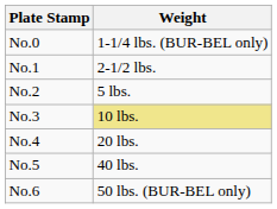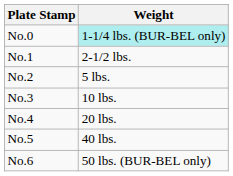No.0 | Weight: no background -> paleturquoise background
No.3 | Weight: khaki background -> no background
